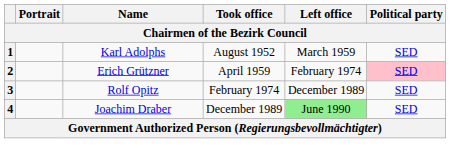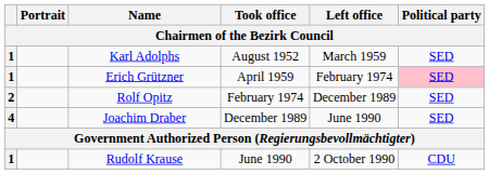Erich Grützner | column 1: 2 -> 1
Rolf Opitz | column 1: 3 -> 2
Joachim Draber | Left office: lightgreen background -> no background
+ row: 1 | Rudolf Krause | June 1990 | 2 October 1990 | CDU
